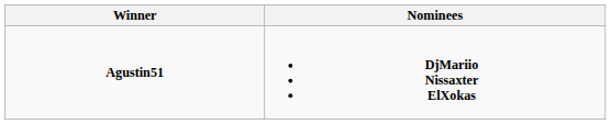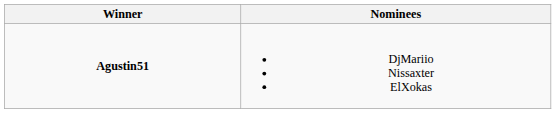Agustin51 | Nominees: bold -> normal
